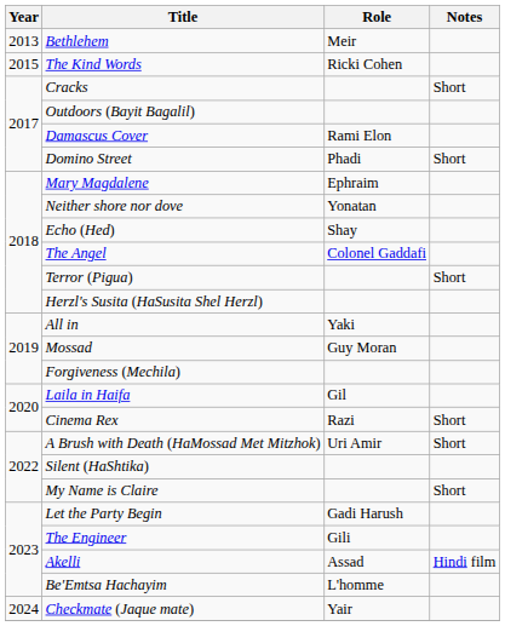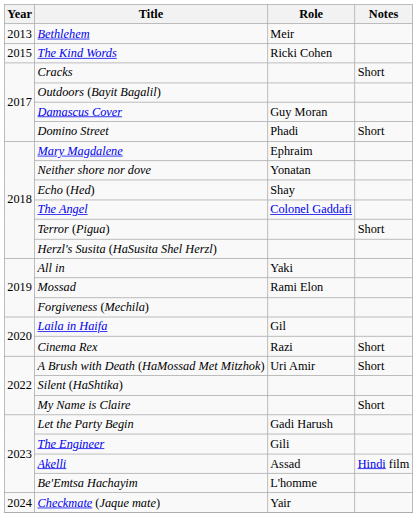Damascus Cover | Role: Rami Elon -> Guy Moran
Mossad | Role: Guy Moran -> Rami Elon
